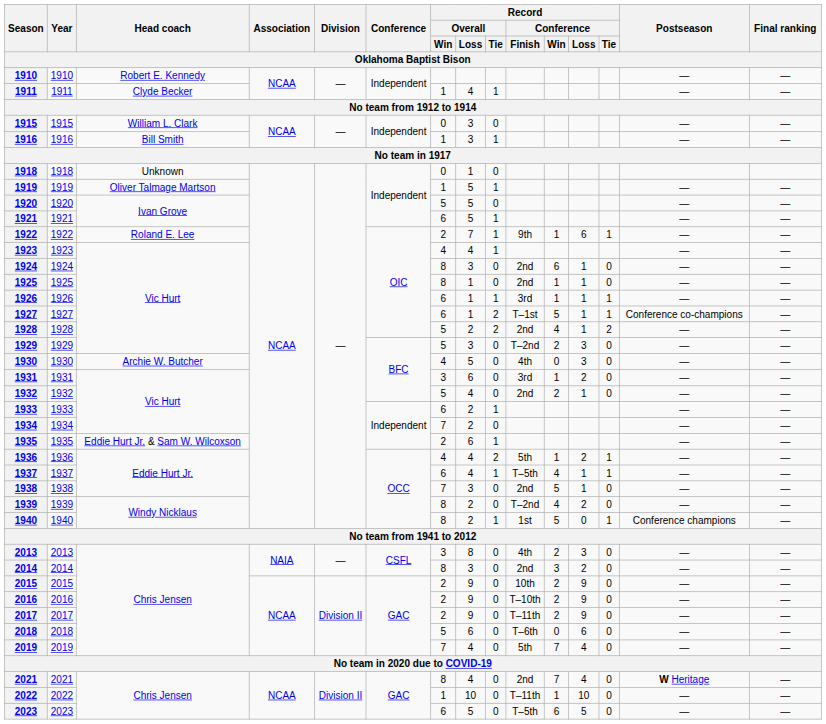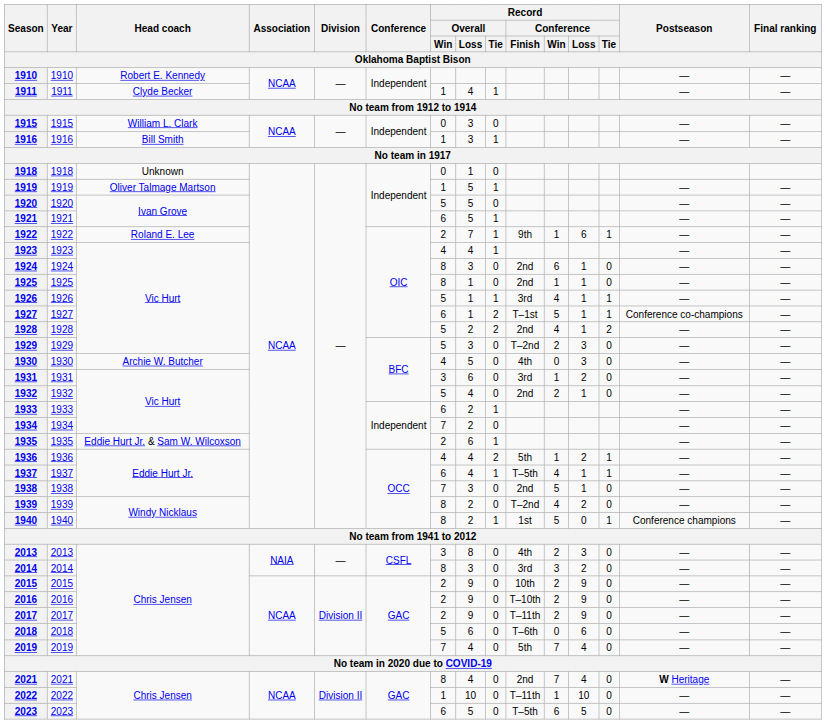row 19 | Record / Overall / Win: 6 -> 5
row 19 | Record / Conference / Win: 1 -> 4
row 36 | Record / Conference / Finish: 2nd -> 3rd
